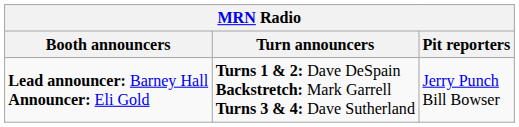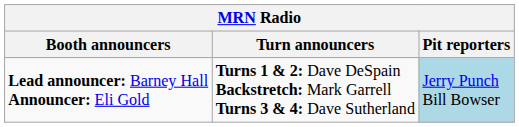Lead announcer: Barney Hall Announcer: Eli Gold | Pit reporters: no background -> lightblue background
